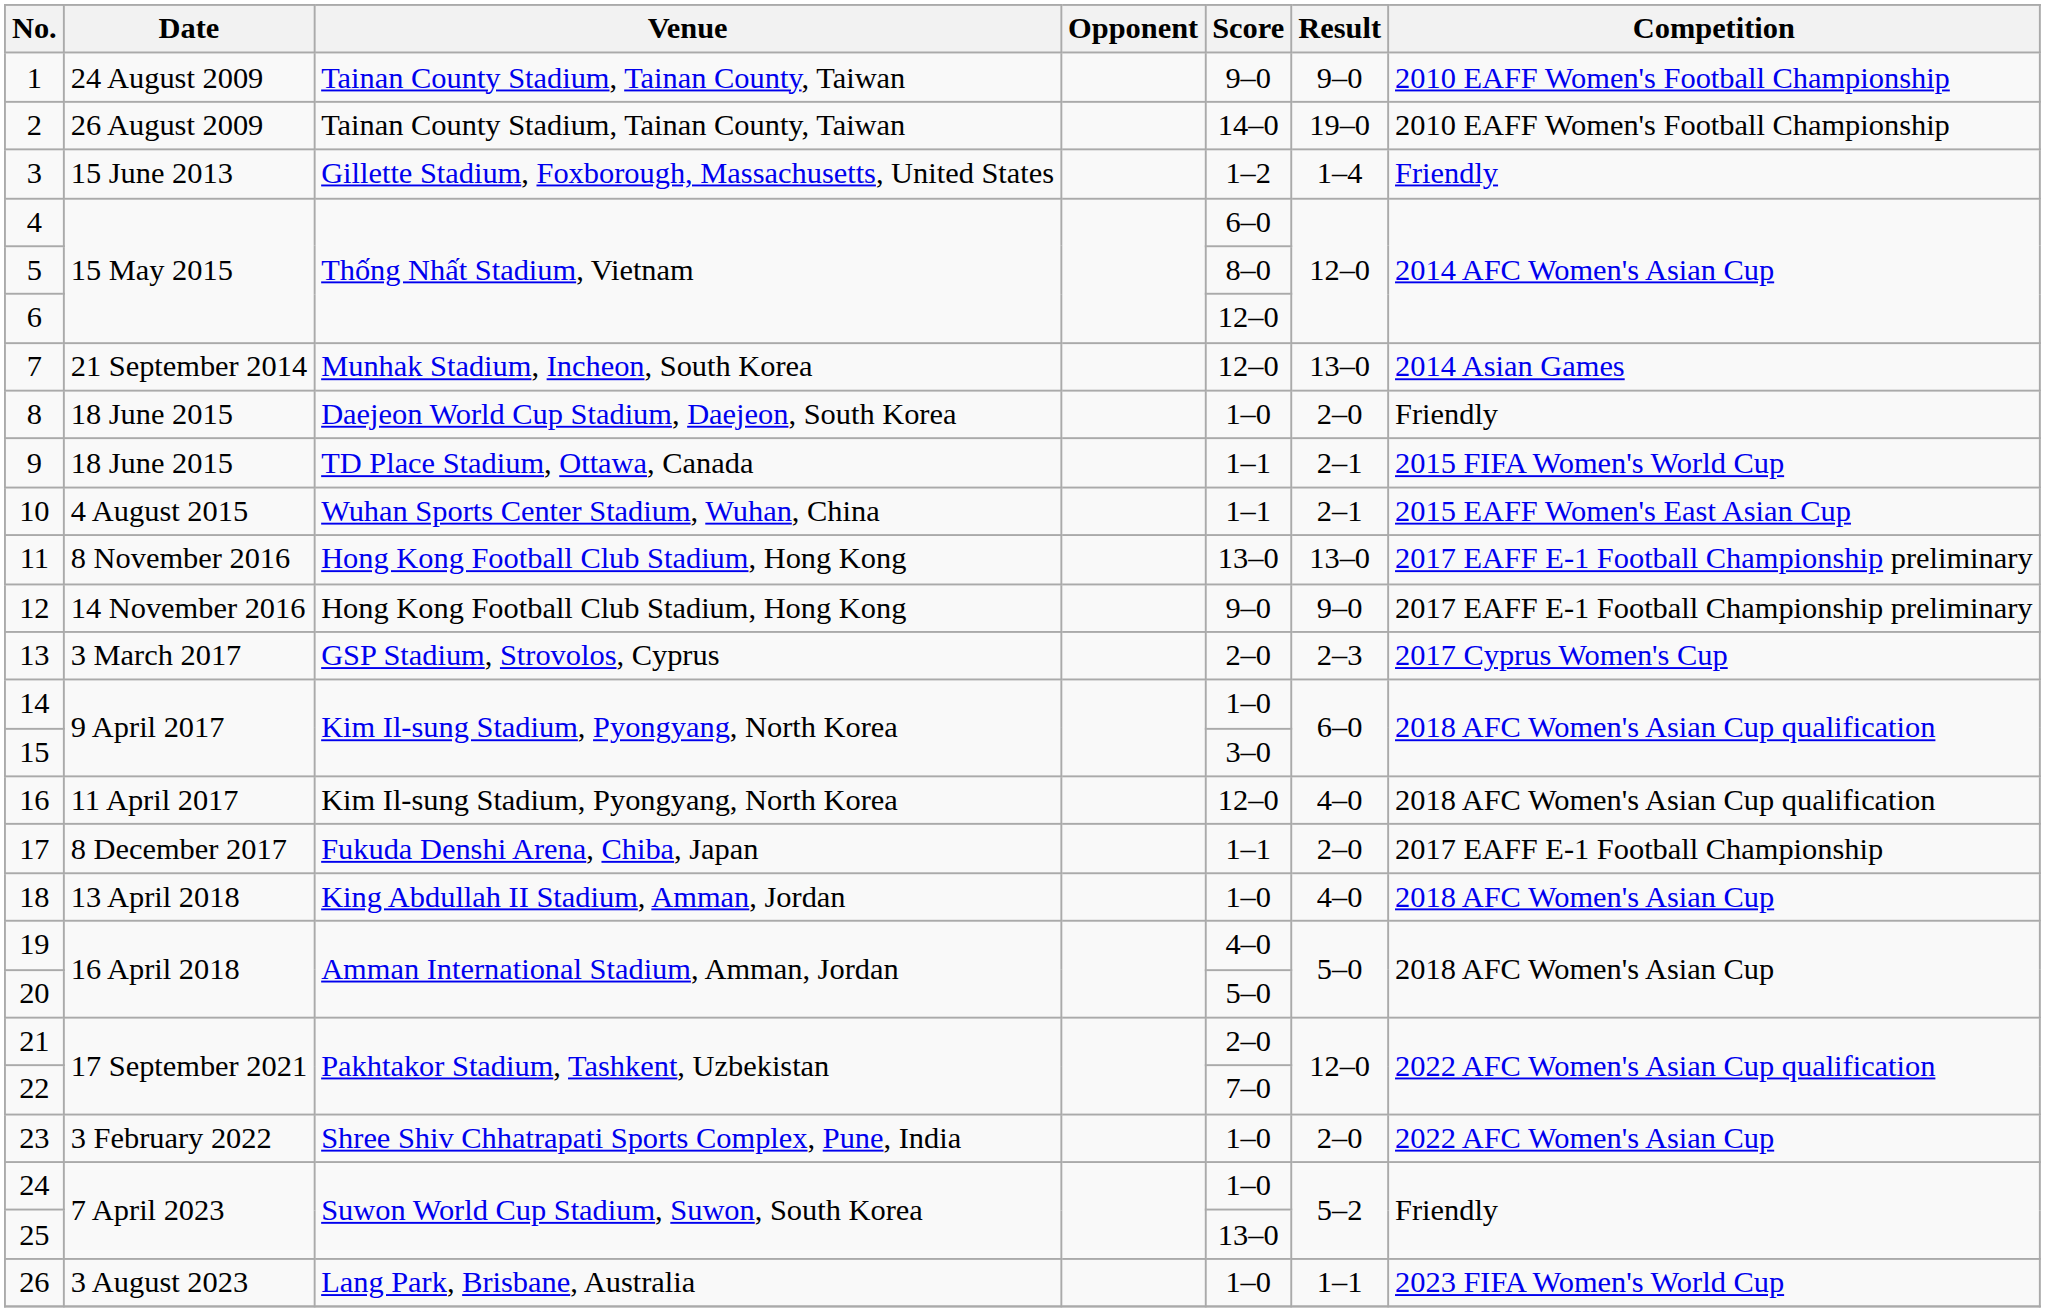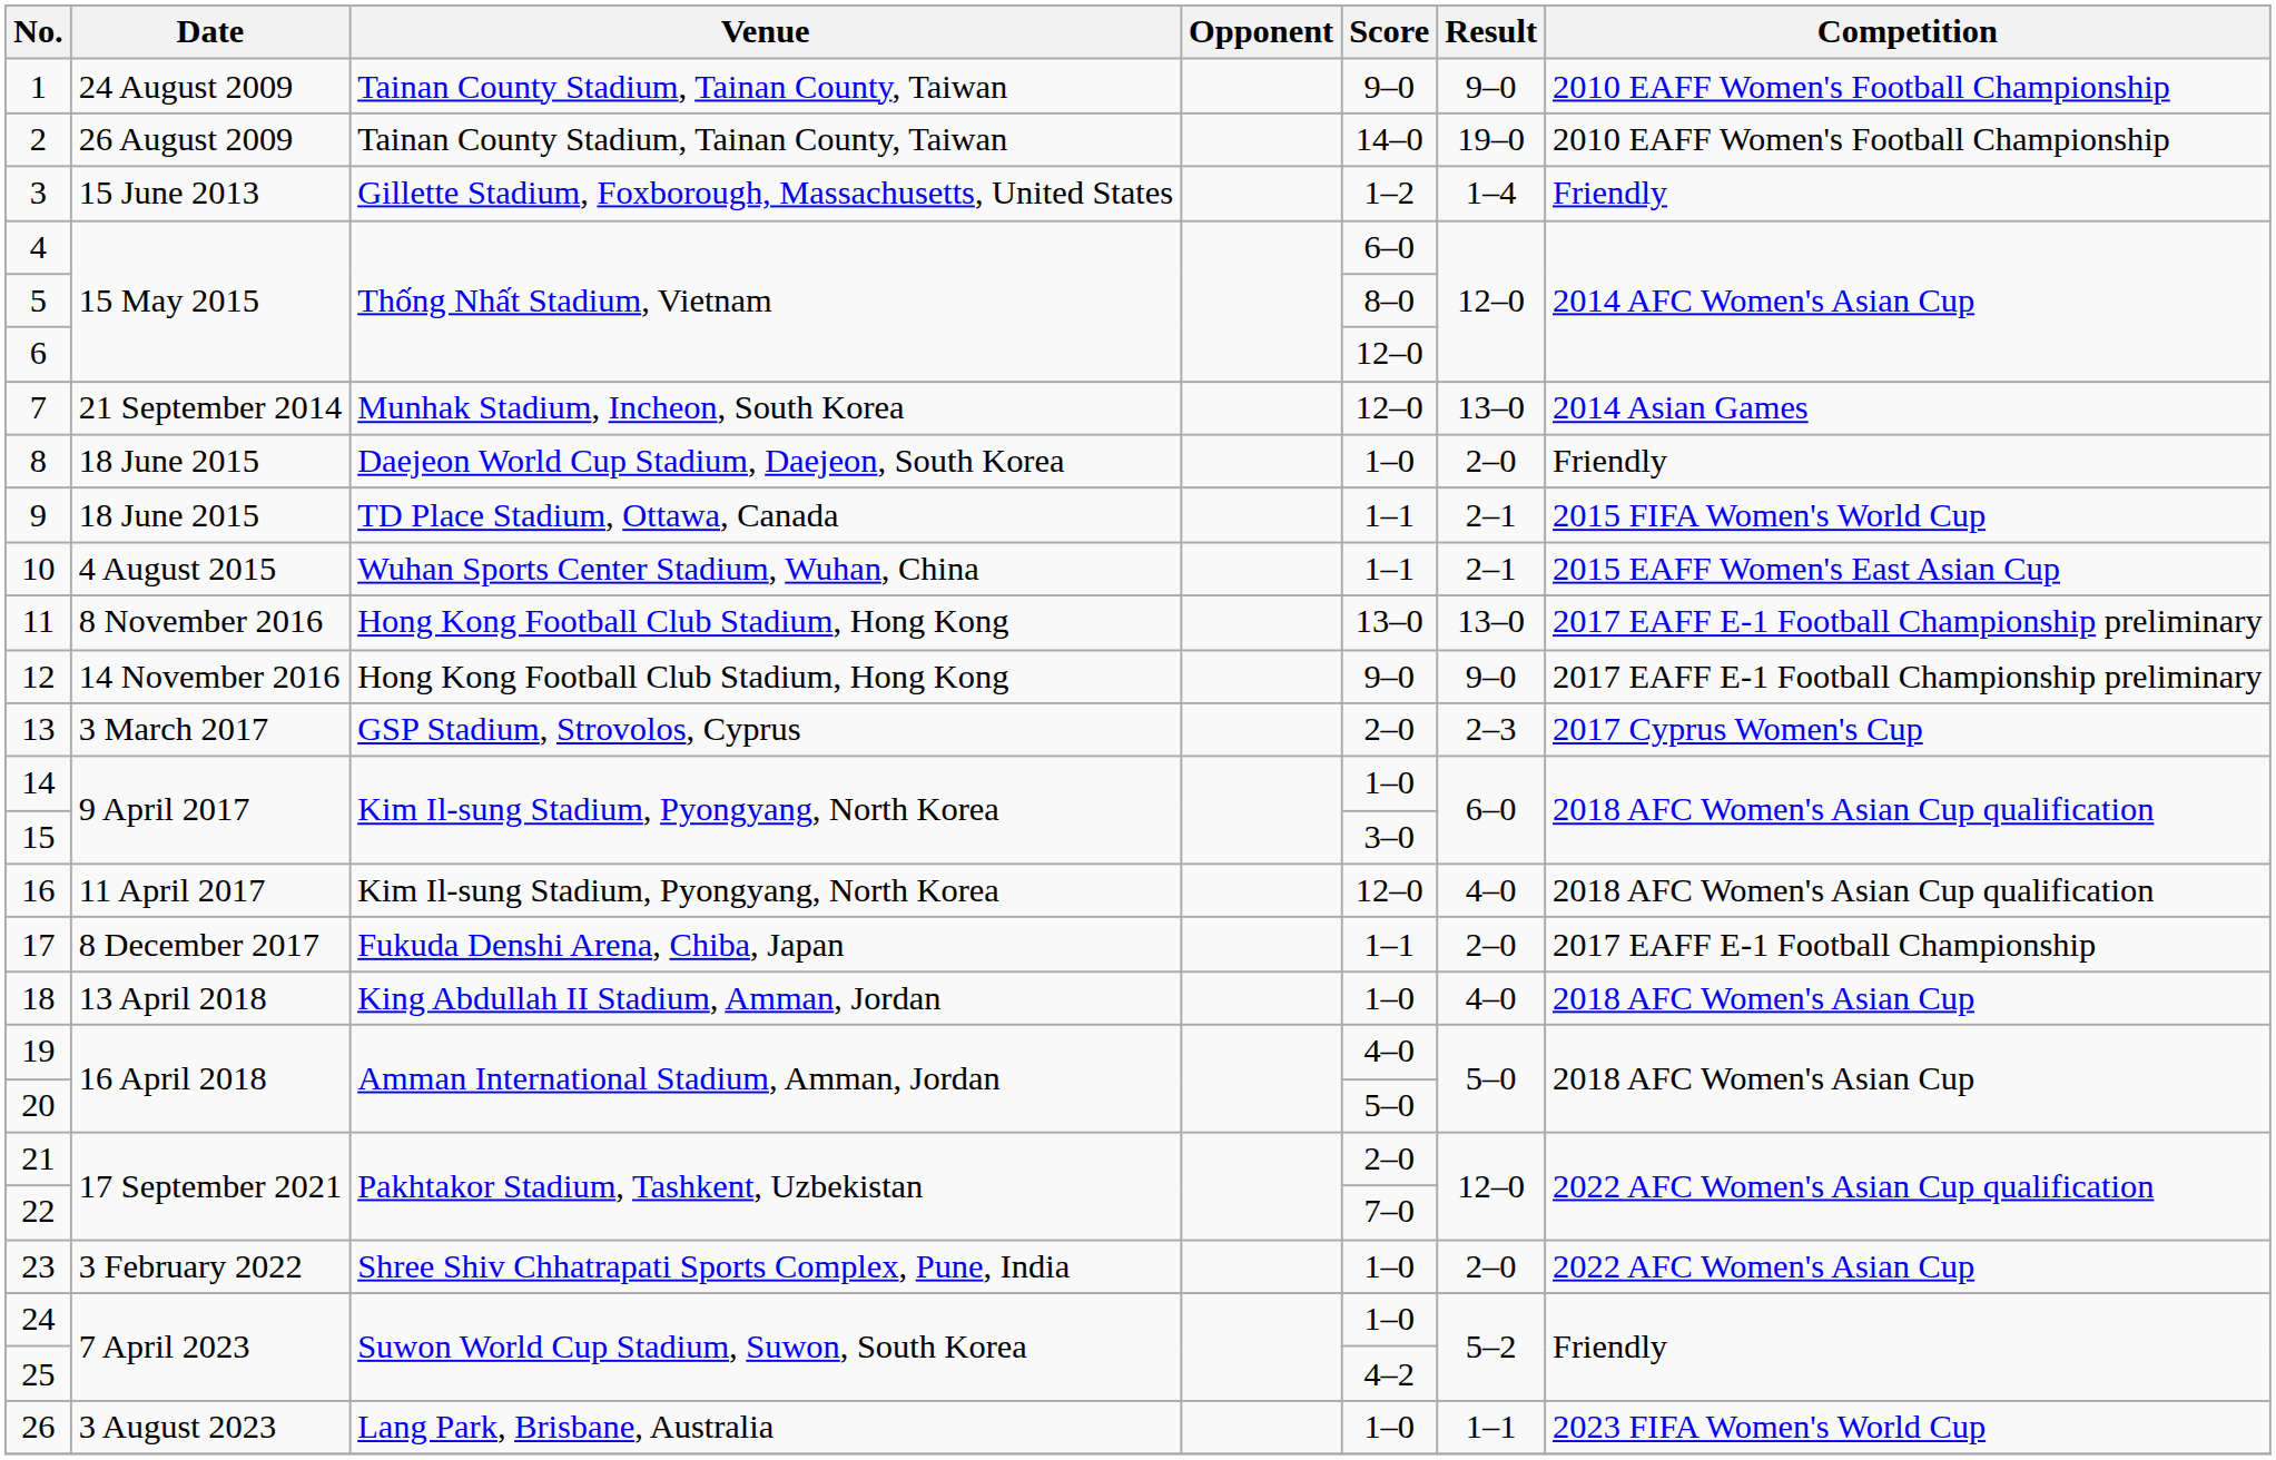25 | Score: 13–0 -> 4–2
